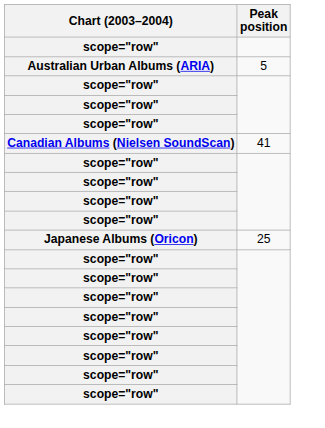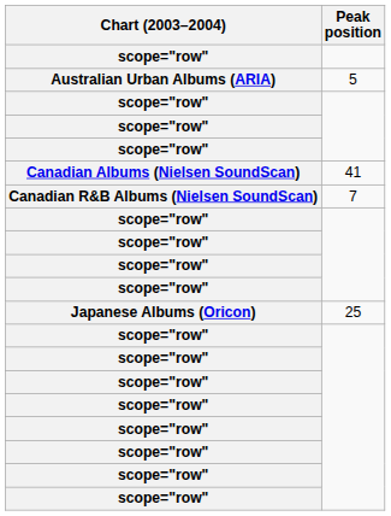+ row: Canadian R&B Albums (Nielsen SoundScan) | 7
